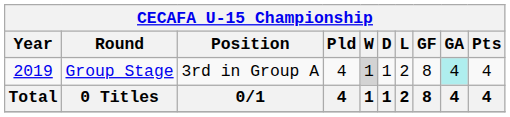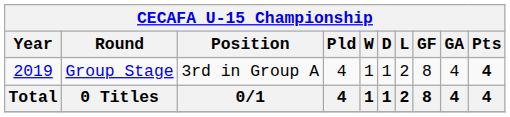Group Stage | W: lightgrey background -> no background
Group Stage | GA: paleturquoise background -> no background
Group Stage | Pts: normal -> bold
